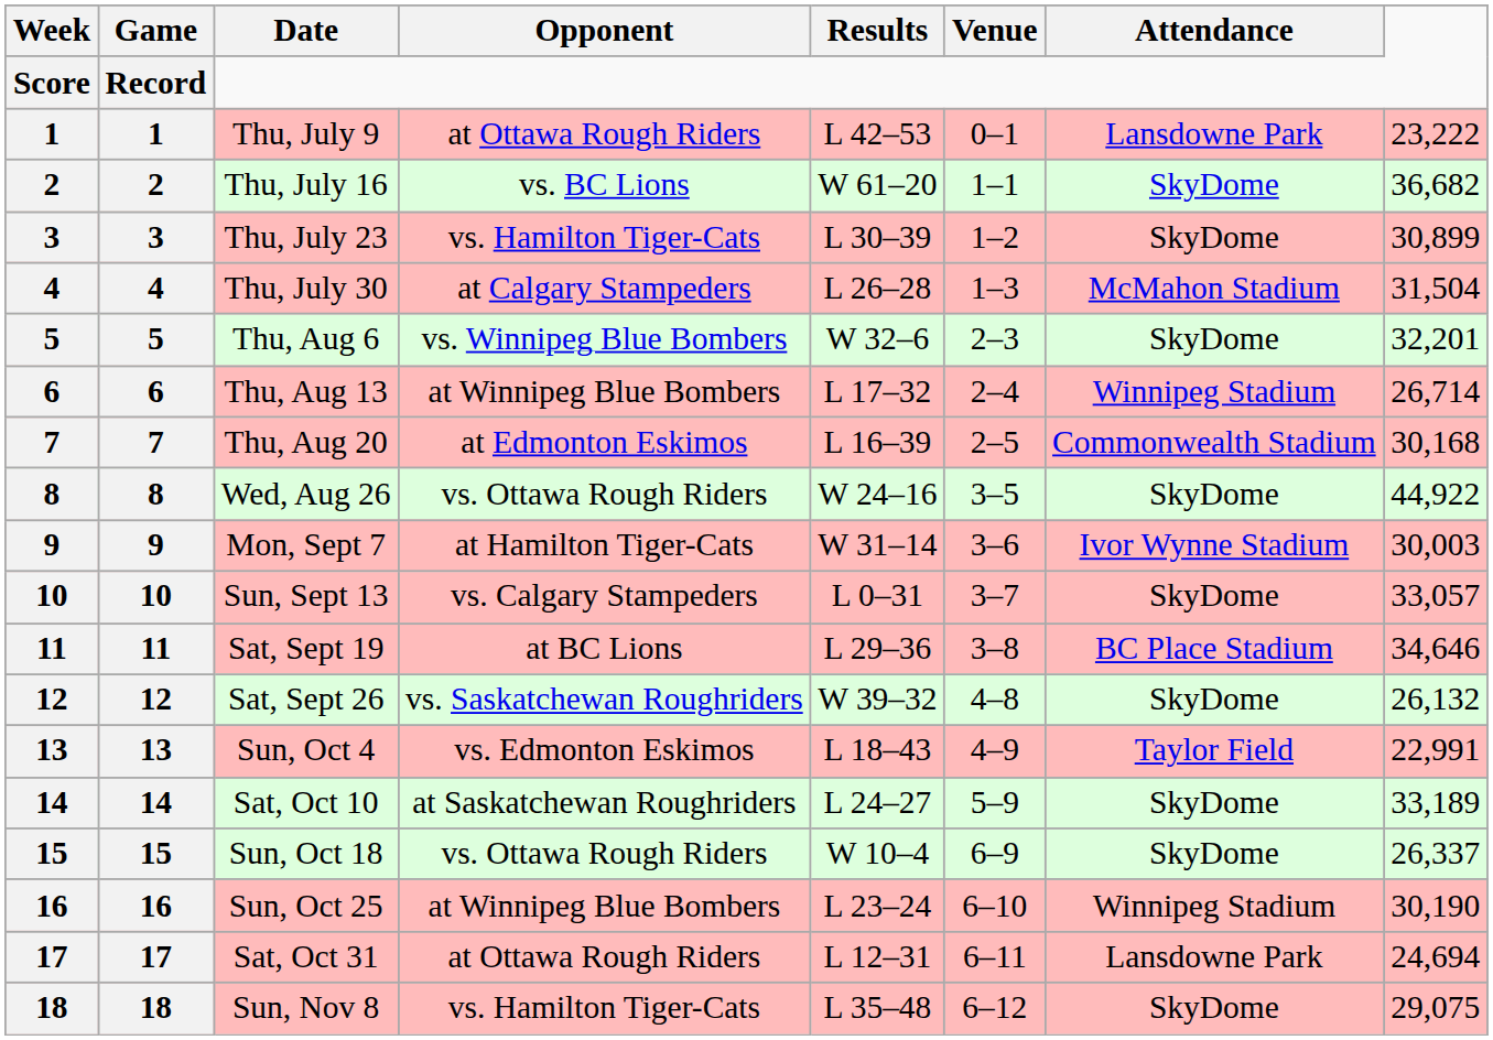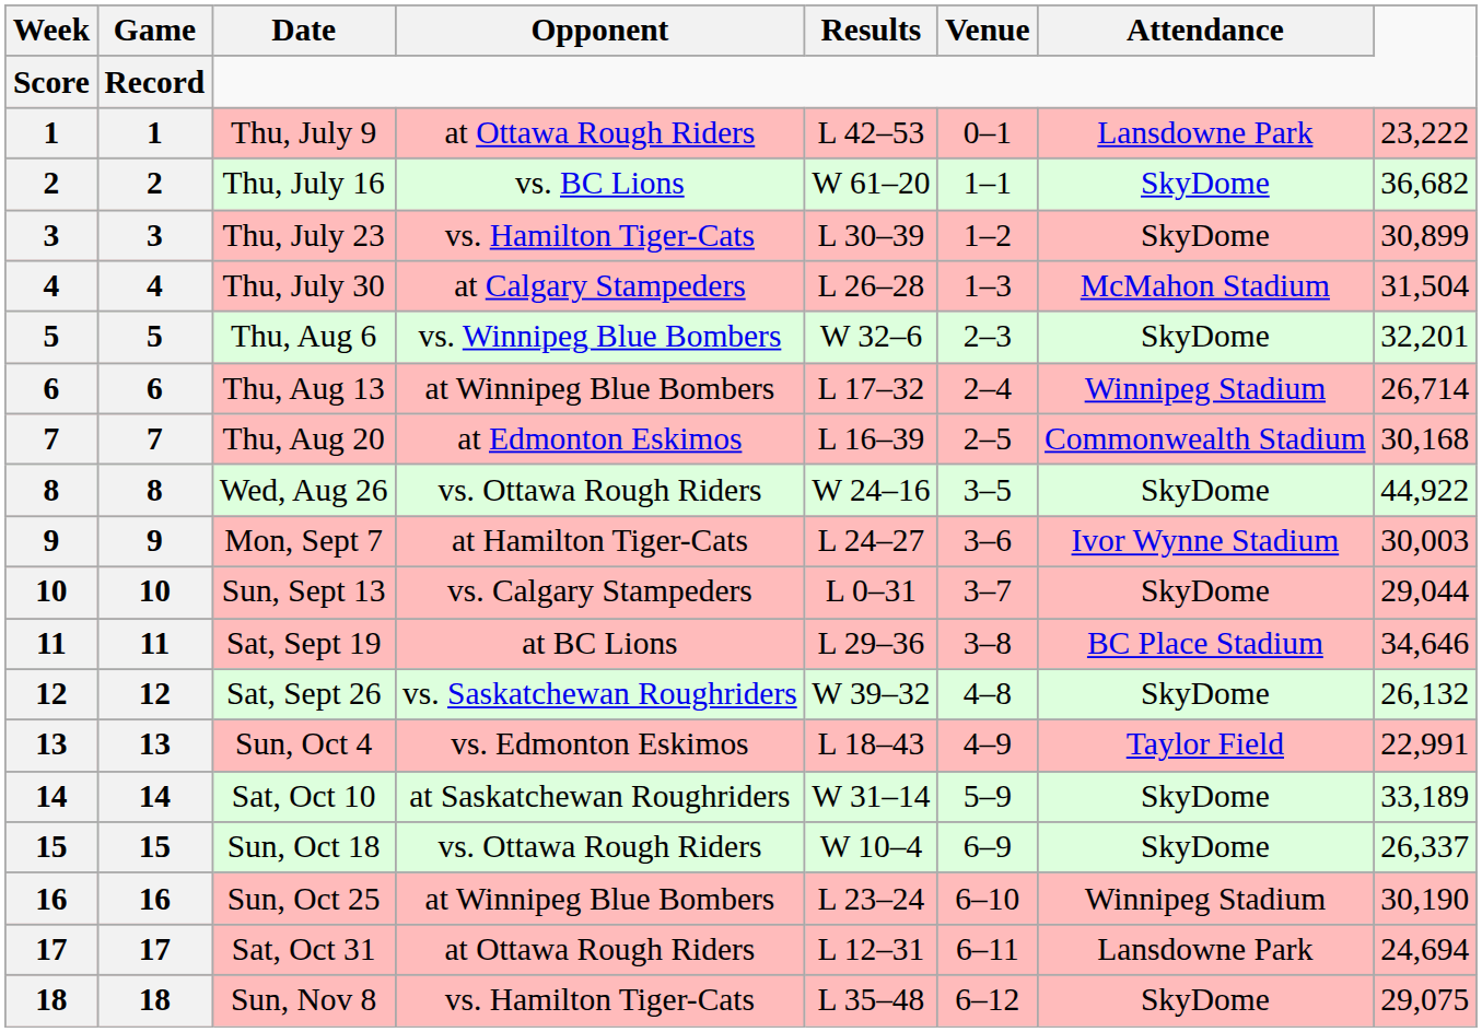Mon, Sept 7 | Results: W 31–14 -> L 24–27
Sun, Sept 13 | column 8: 33,057 -> 29,044
Sat, Oct 10 | Results: L 24–27 -> W 31–14
